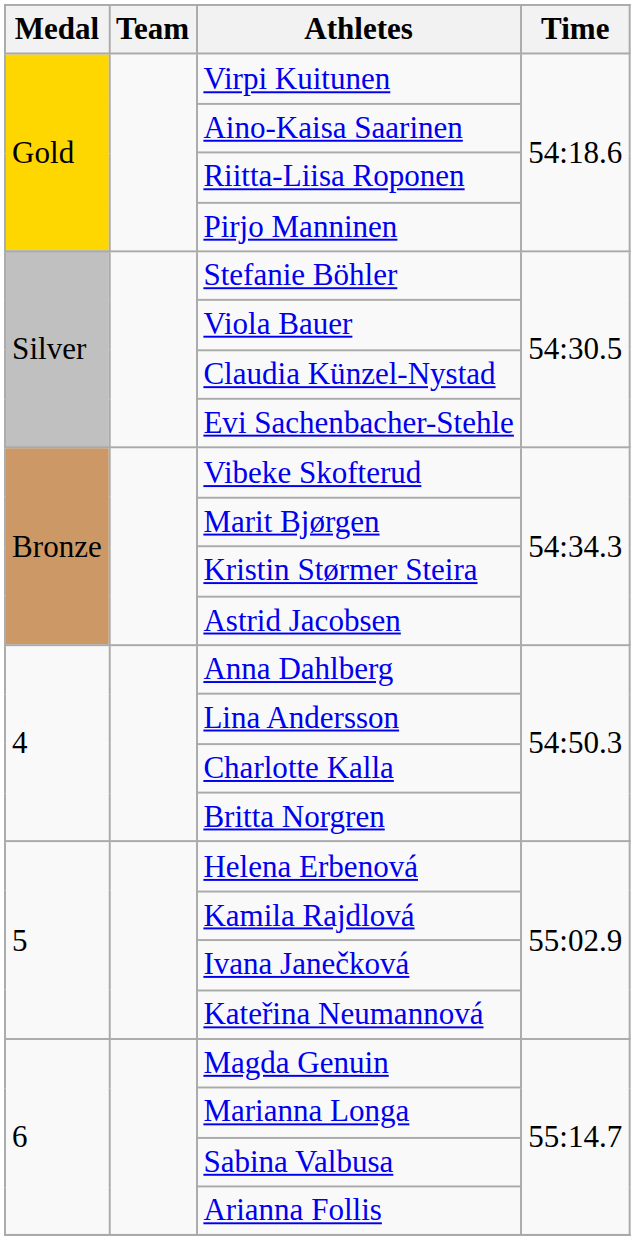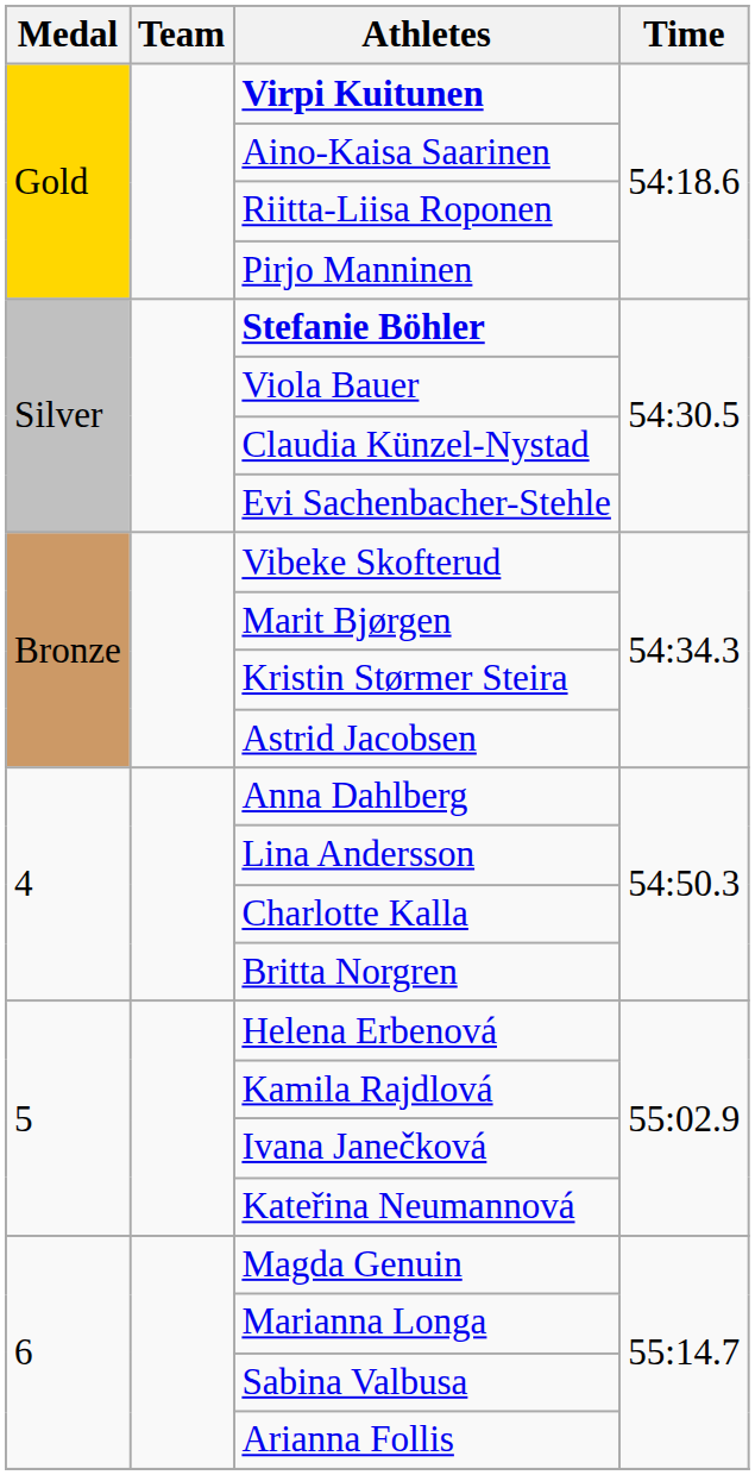Virpi Kuitunen | Athletes: normal -> bold
Stefanie Böhler | Athletes: normal -> bold
